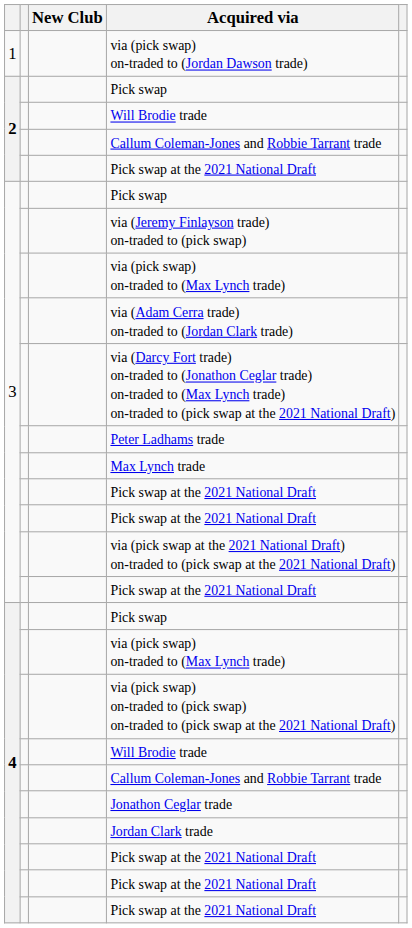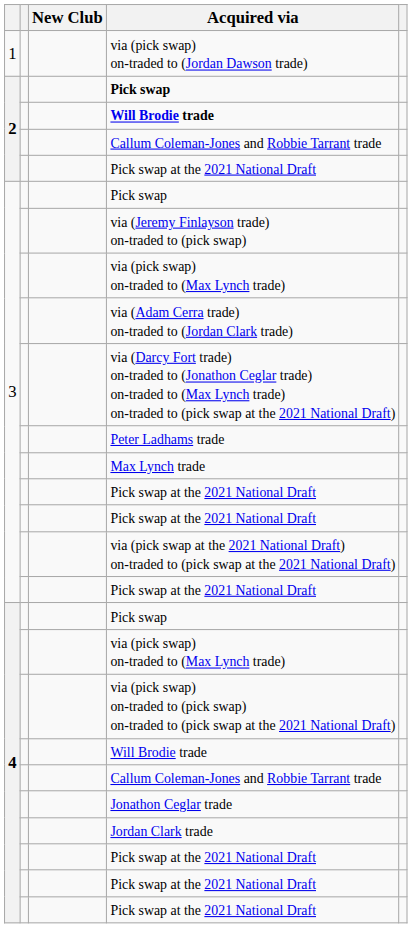2 / Pick swap | Acquired via: normal -> bold
2 / Will Brodie trade | Acquired via: normal -> bold
